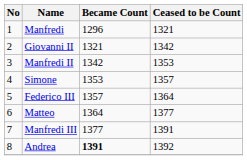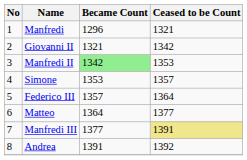Manfredi II | Became Count: no background -> lightgreen background
Manfredi III | Ceased to be Count: no background -> khaki background
Andrea | Became Count: bold -> normal
